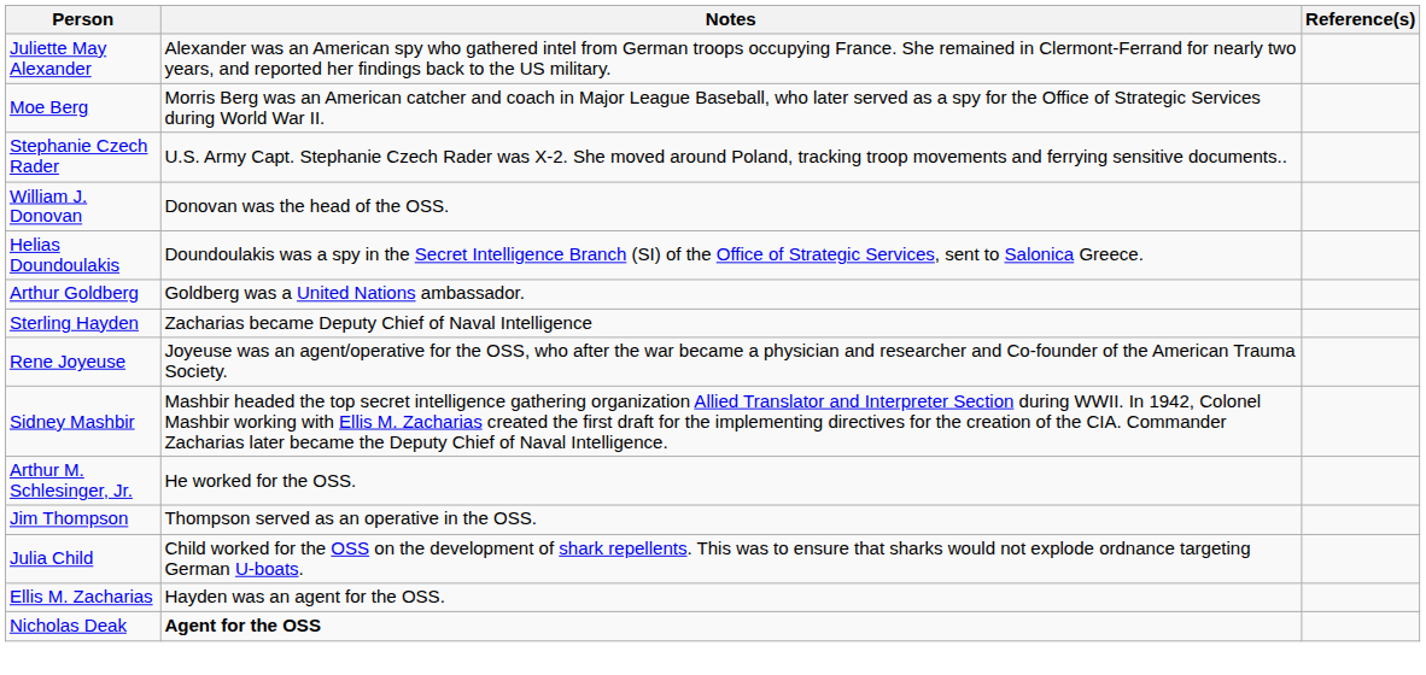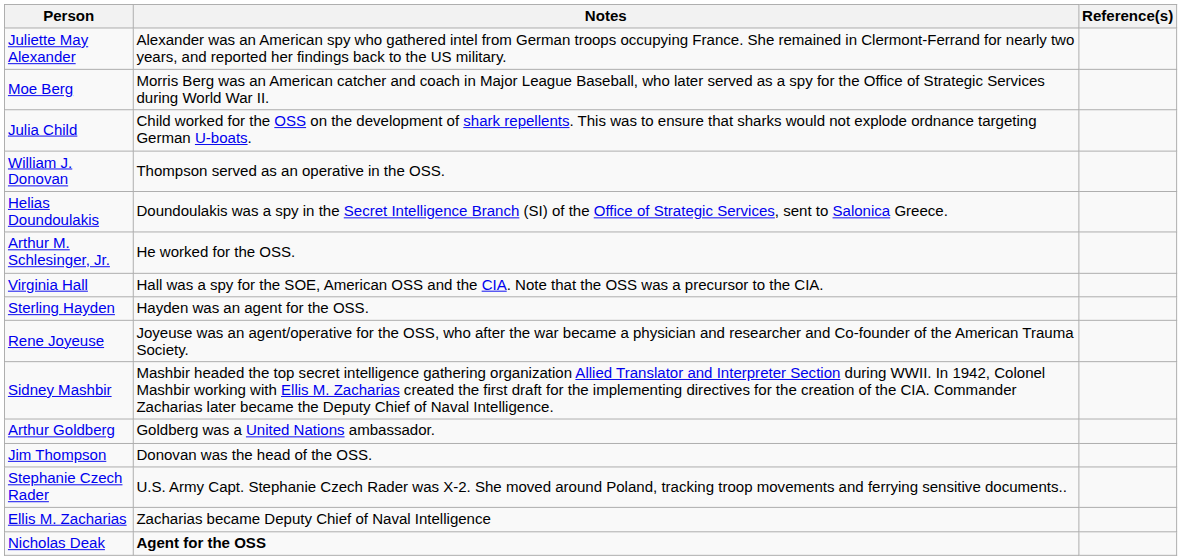rows swapped: Julia Child <-> Stephanie Czech Rader
William J. Donovan | Notes: Donovan was the head of the OSS. -> Thompson served as an operative in the OSS.
rows swapped: Arthur Goldberg <-> Arthur M. Schlesinger, Jr.
+ row: Virginia Hall | Hall was a spy for the SOE, American OSS and the CIA. Note that the OSS was a precursor to the CIA.
Sterling Hayden | Notes: Zacharias became Deputy Chief of Naval Intelligence -> Hayden was an agent for the OSS.
Jim Thompson | Notes: Thompson served as an operative in the OSS. -> Donovan was the head of the OSS.
Ellis M. Zacharias | Notes: Hayden was an agent for the OSS. -> Zacharias became Deputy Chief of Naval Intelligence
